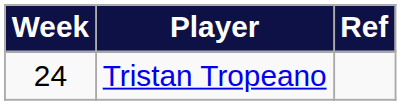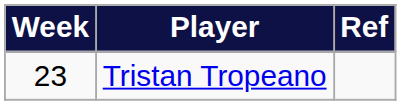Tristan Tropeano | Week: 24 -> 23
